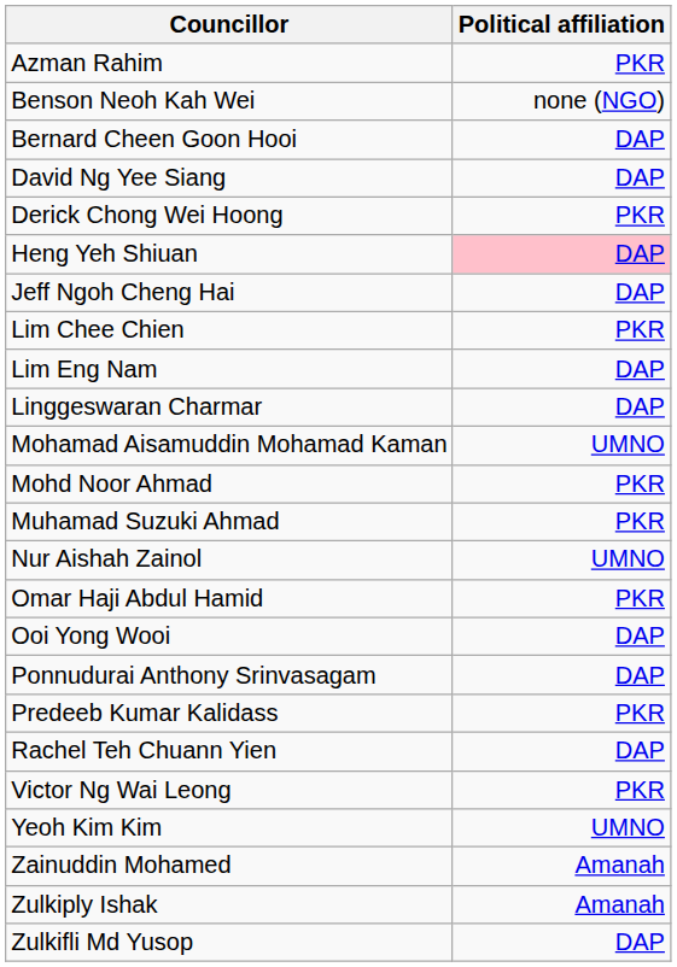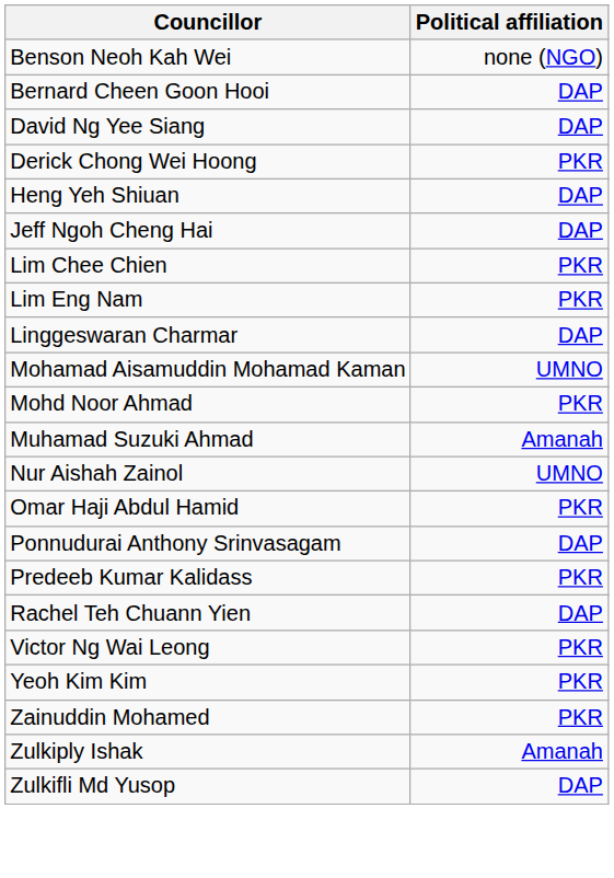- row: Azman Rahim | PKR
Heng Yeh Shiuan | Political affiliation: pink background -> no background
Lim Eng Nam | Political affiliation: DAP -> PKR
Muhamad Suzuki Ahmad | Political affiliation: PKR -> Amanah
- row: Ooi Yong Wooi | DAP
Yeoh Kim Kim | Political affiliation: UMNO -> PKR
Zainuddin Mohamed | Political affiliation: Amanah -> PKR
